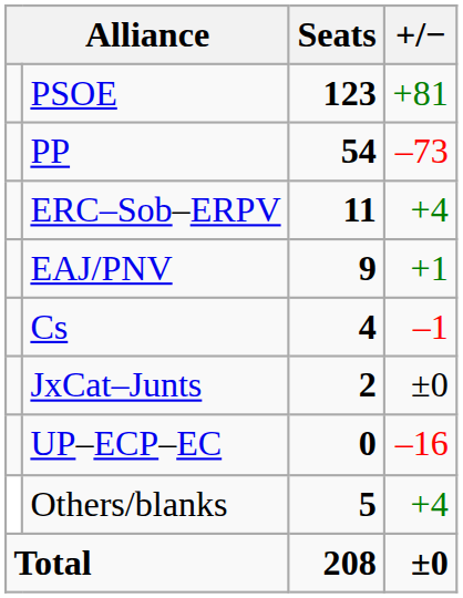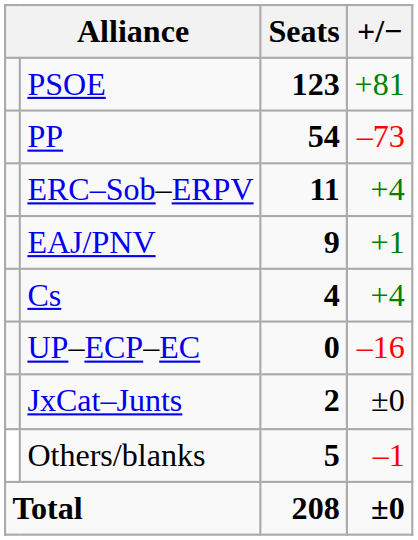Cs | +/−: –1 -> +4
rows swapped: JxCat–Junts <-> UP–ECP–EC
Others/blanks | +/−: +4 -> –1
